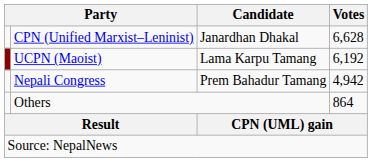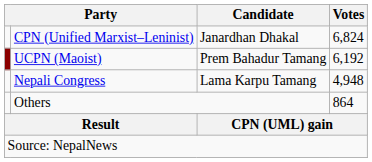CPN (Unified Marxist–Leninist) | Votes: 6,628 -> 6,824
UCPN (Maoist) | Candidate: Lama Karpu Tamang -> Prem Bahadur Tamang
Nepali Congress | Candidate: Prem Bahadur Tamang -> Lama Karpu Tamang
Nepali Congress | Votes: 4,942 -> 4,948
